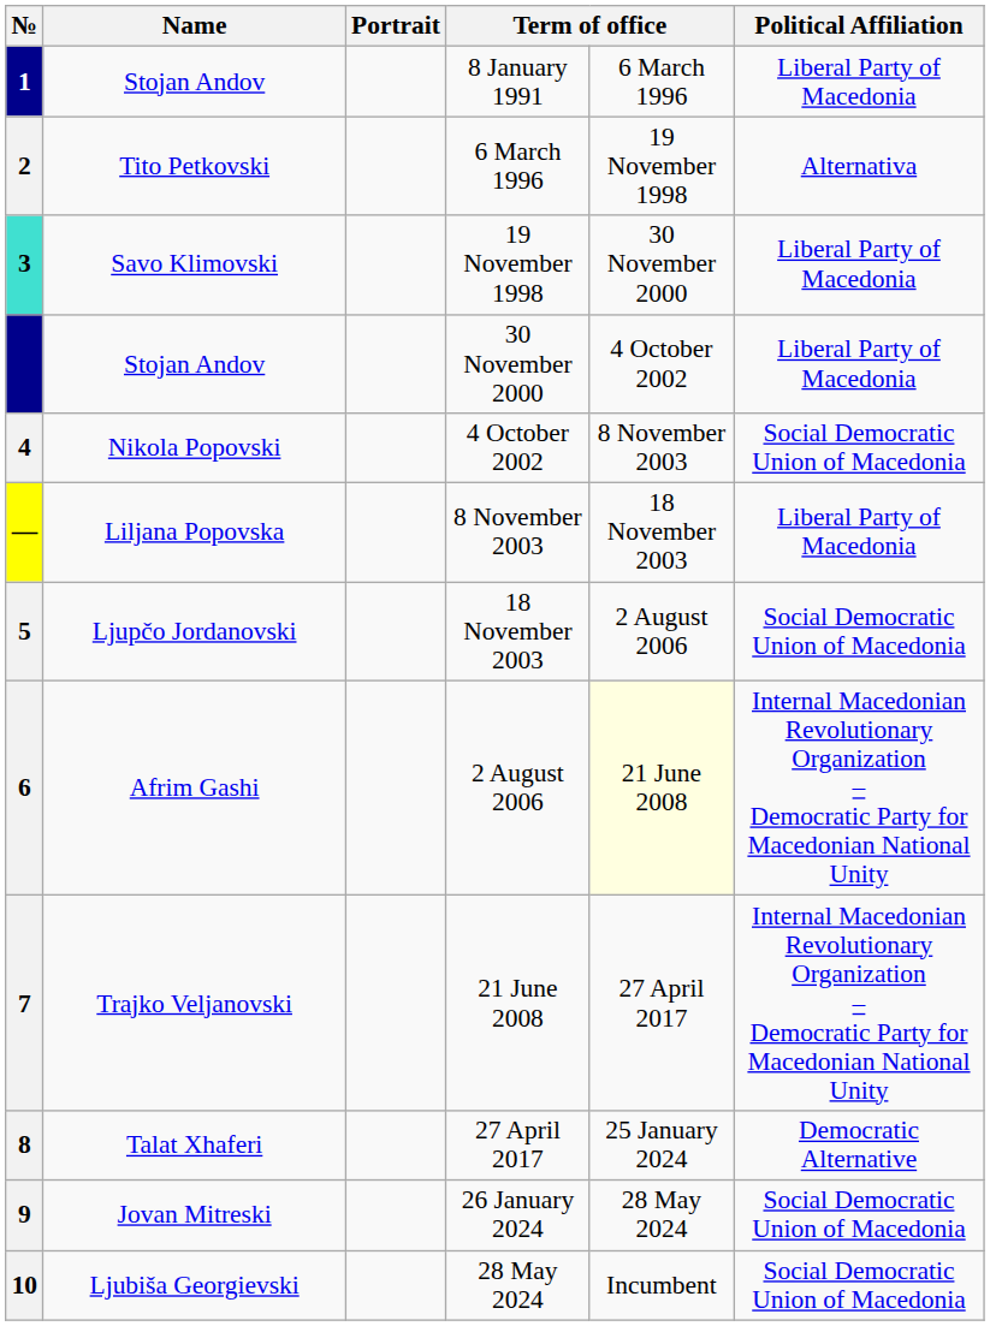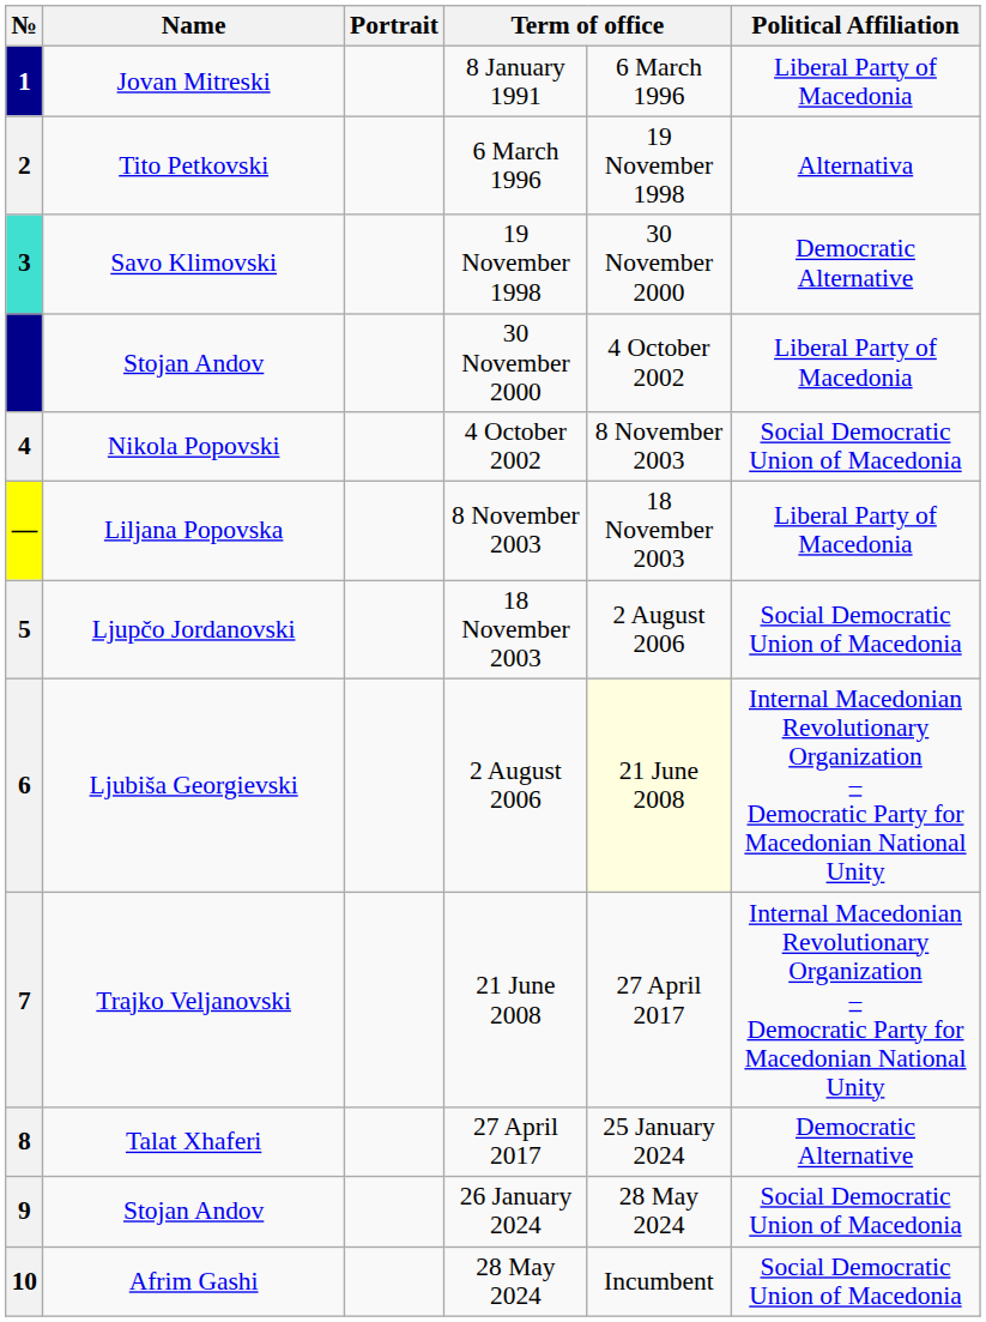1 | Name: Stojan Andov -> Jovan Mitreski
3 | Political Affiliation: Liberal Party of Macedonia -> Democratic Alternative
6 | Name: Afrim Gashi -> Ljubiša Georgievski
9 | Name: Jovan Mitreski -> Stojan Andov
10 | Name: Ljubiša Georgievski -> Afrim Gashi
